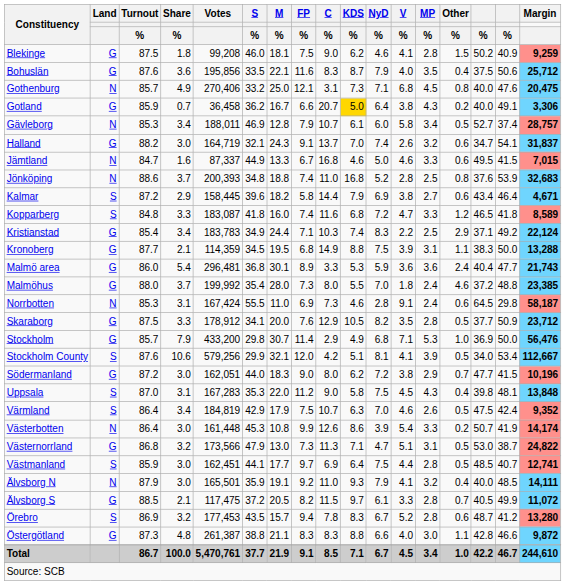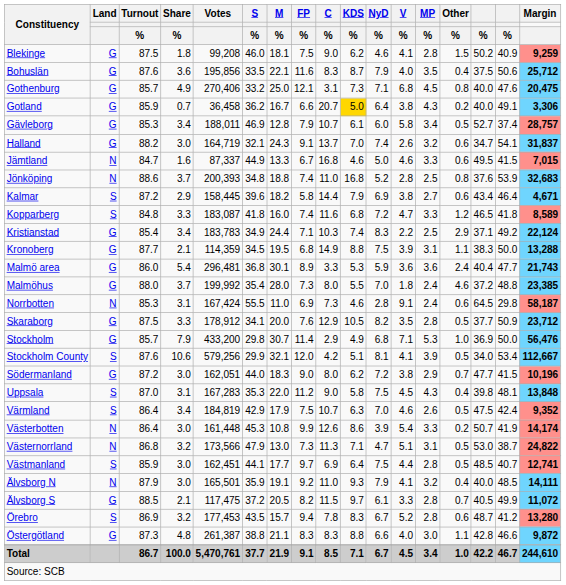Gothenburg | Land: N -> G
Gävleborg | Land: N -> G
Västernorrland | Land: G -> N
